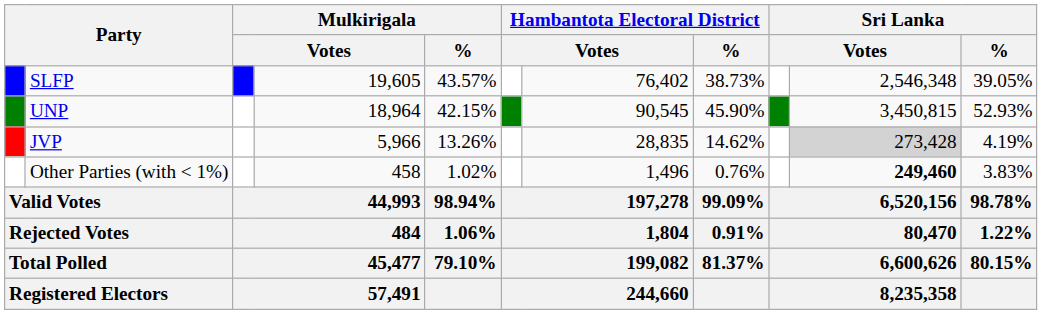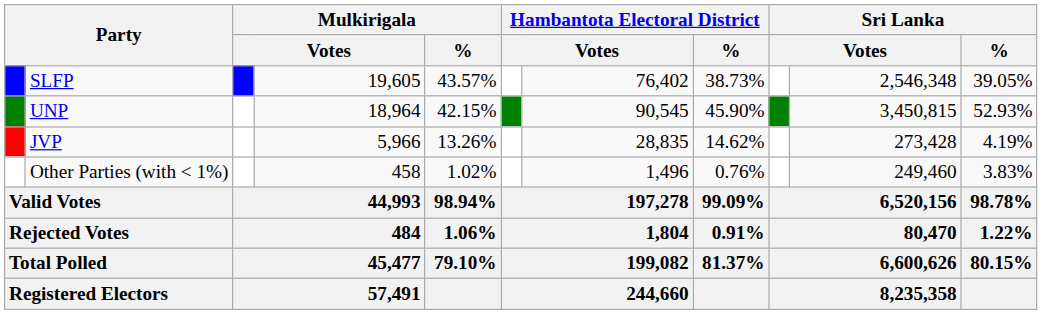JVP | column 10: lightgrey background -> no background
Other Parties (with < 1%) | column 10: bold -> normal
